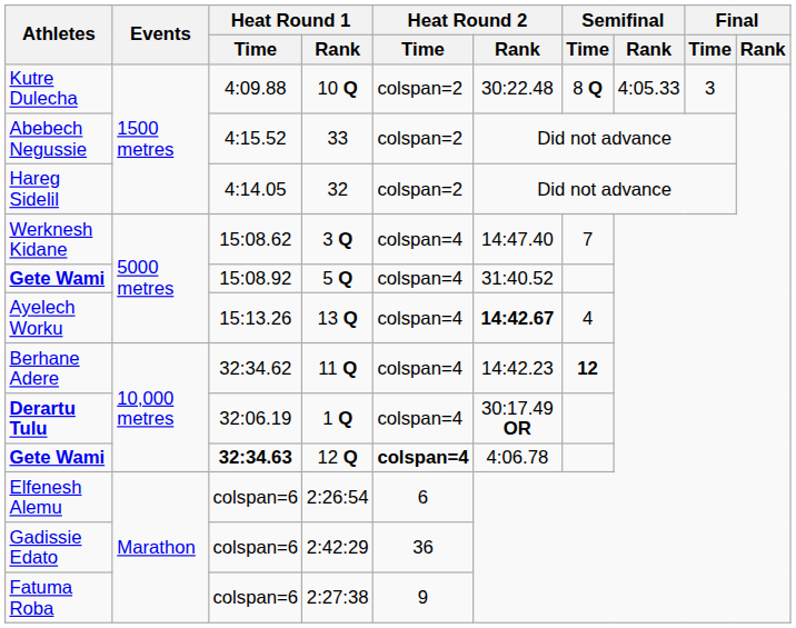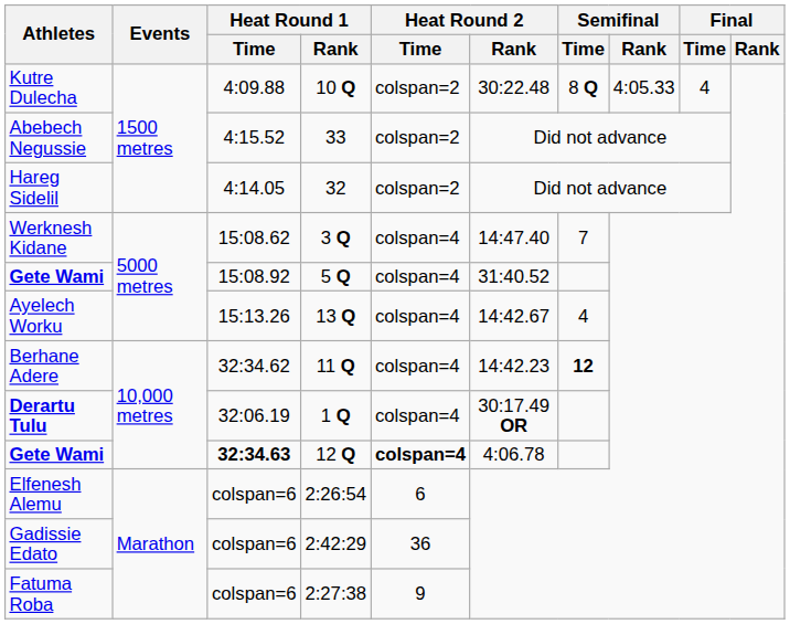Kutre Dulecha | Final / Time: 3 -> 4
Ayelech Worku | Heat Round 2 / Rank: bold -> normal
